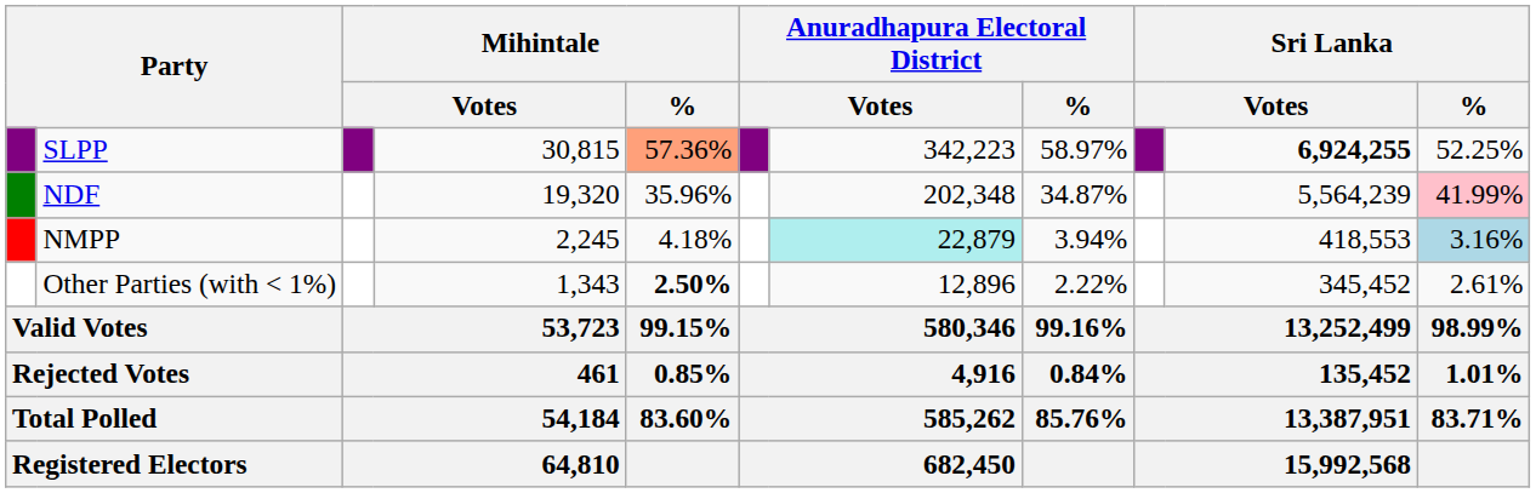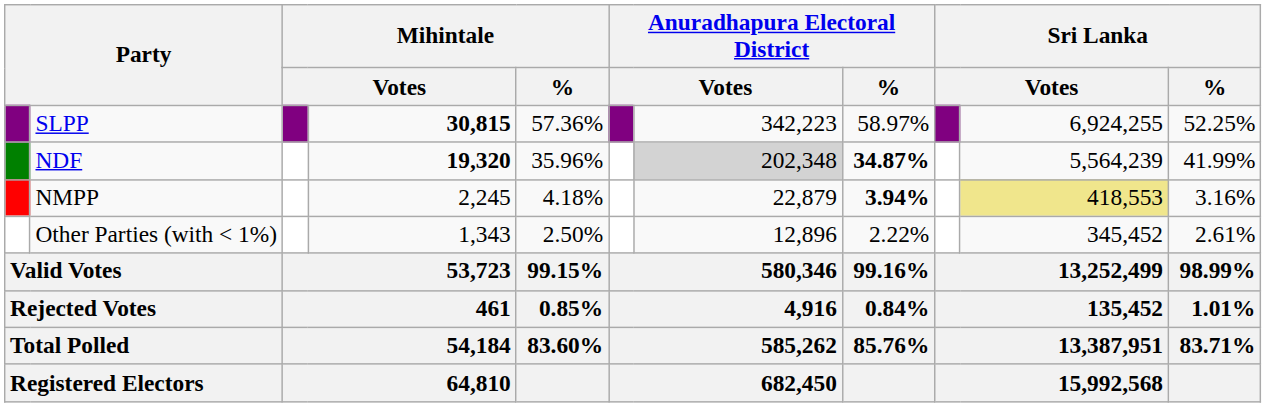SLPP | column 4: normal -> bold
SLPP | Mihintale / %: lightsalmon background -> no background
SLPP | column 10: bold -> normal
NDF | column 4: normal -> bold
NDF | column 7: no background -> lightgrey background
NDF | Anuradhapura Electoral District / %: normal -> bold
NDF | Sri Lanka / %: pink background -> no background
NMPP | column 7: paleturquoise background -> no background
NMPP | Anuradhapura Electoral District / %: normal -> bold
NMPP | column 10: no background -> khaki background
NMPP | Sri Lanka / %: lightblue background -> no background
Other Parties (with < 1%) | Mihintale / %: bold -> normal
